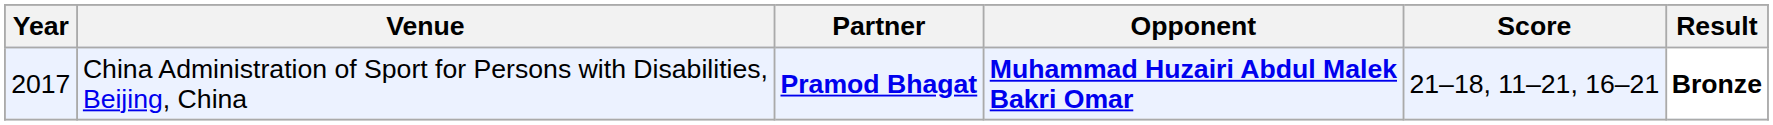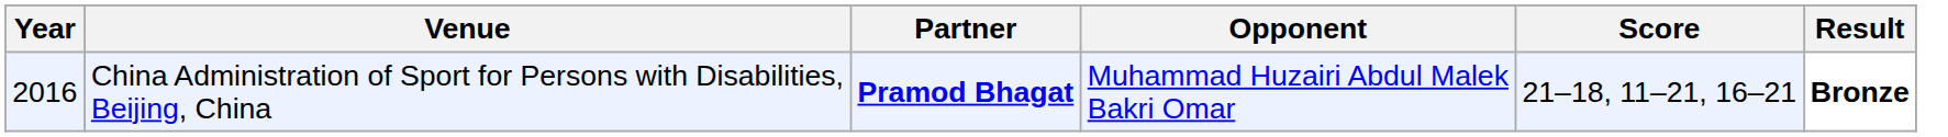row 2 | Year: 2017 -> 2016
row 2 | Opponent: bold -> normal
